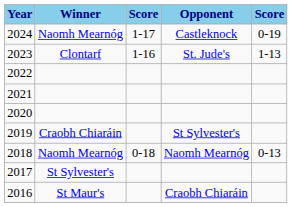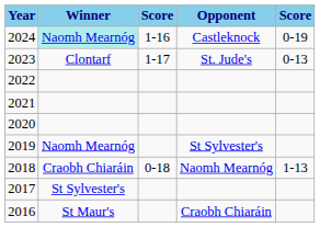2024 | Winner: no background -> paleturquoise background
2024 | column 3: 1-17 -> 1-16
2023 | column 3: 1-16 -> 1-17
2023 | column 5: 1-13 -> 0-13
2019 | Winner: Craobh Chiaráin -> Naomh Mearnóg
2018 | Winner: Naomh Mearnóg -> Craobh Chiaráin
2018 | column 5: 0-13 -> 1-13
